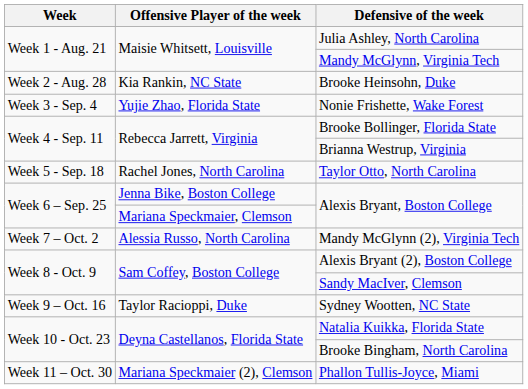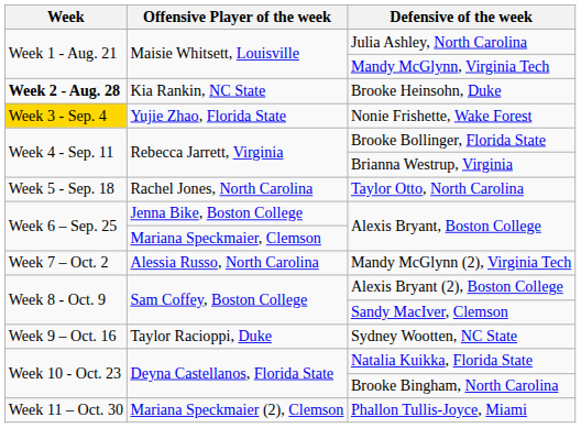Brooke Heinsohn, Duke | Week: normal -> bold
Nonie Frishette, Wake Forest | Week: no background -> gold background
